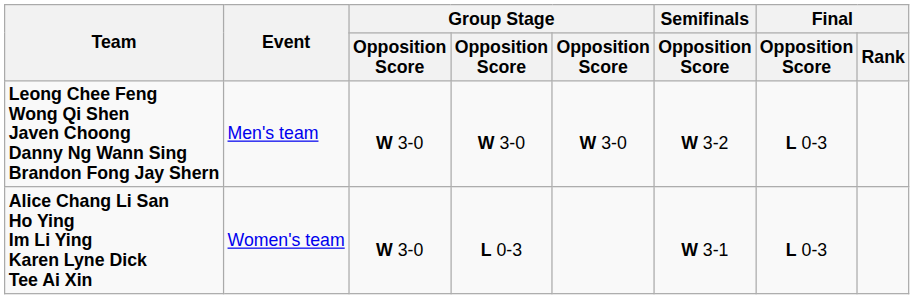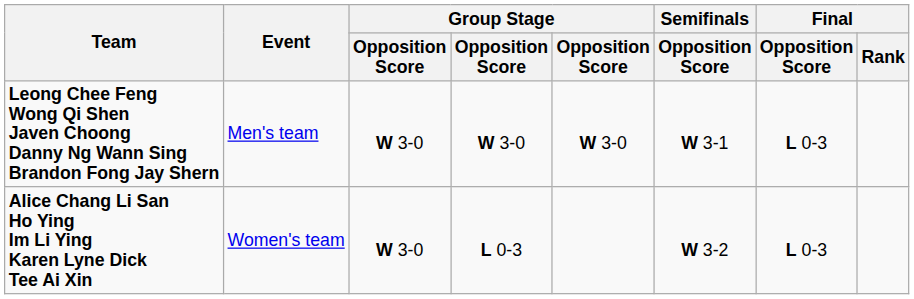row 3 | Semifinals / Opposition Score: W 3-2 -> W 3-1
row 4 | Semifinals / Opposition Score: W 3-1 -> W 3-2
